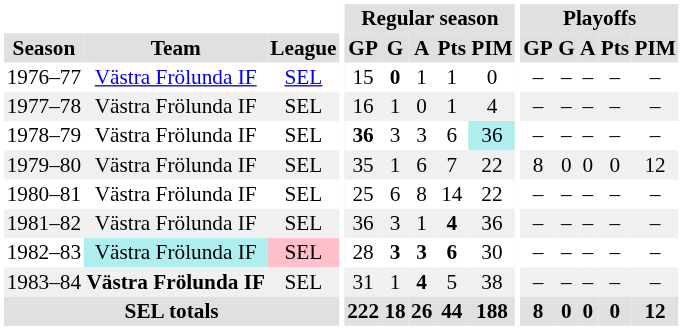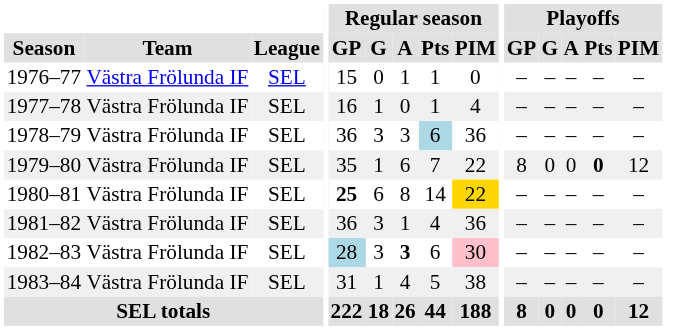1976–77 | Regular season / G: bold -> normal
1978–79 | Regular season / GP: bold -> normal
1978–79 | Regular season / Pts: no background -> lightblue background
1978–79 | Regular season / PIM: paleturquoise background -> no background
1979–80 | Playoffs / Pts: normal -> bold
1980–81 | Regular season / GP: normal -> bold
1980–81 | Regular season / PIM: no background -> gold background
1981–82 | Regular season / Pts: bold -> normal
1982–83 | Team: paleturquoise background -> no background
1982–83 | League: pink background -> no background
1982–83 | Regular season / GP: no background -> lightblue background
1982–83 | Regular season / G: bold -> normal
1982–83 | Regular season / Pts: bold -> normal
1982–83 | Regular season / PIM: no background -> pink background
1983–84 | Team: bold -> normal
1983–84 | Regular season / A: bold -> normal
